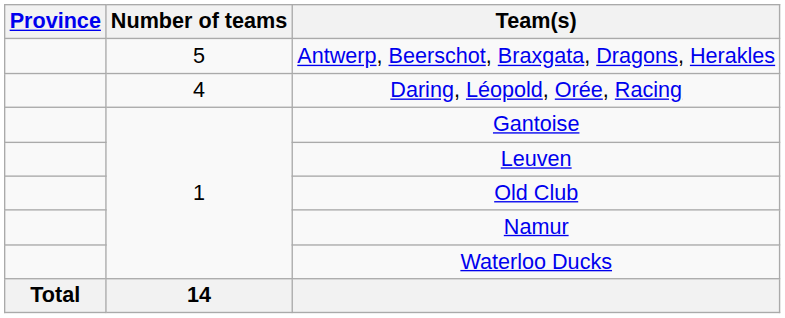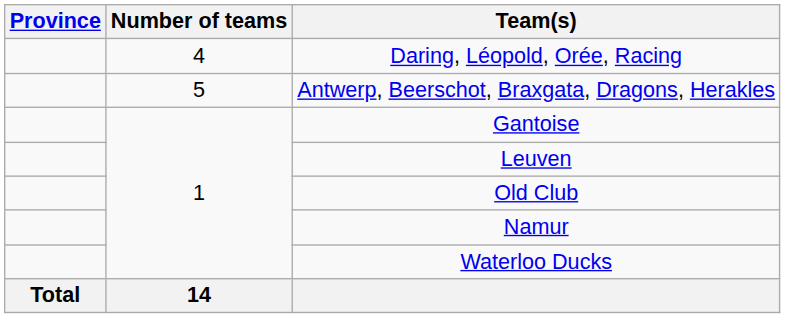rows swapped: Antwerp, Beerschot, Braxgata, Dragons, Herakles <-> Daring, Léopold, Orée, Racing
